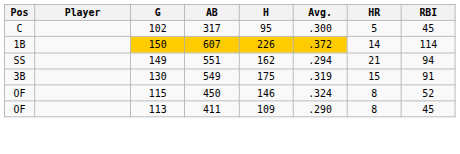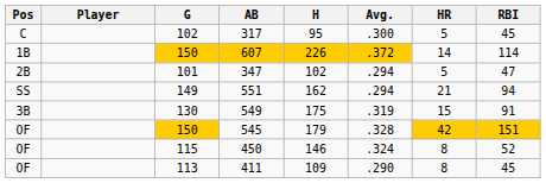+ row: 2B | 101 | 347 | 102 | .294 | 5 | 47
+ row: OF | 150 | 545 | 179 | .328 | 42 | 151
